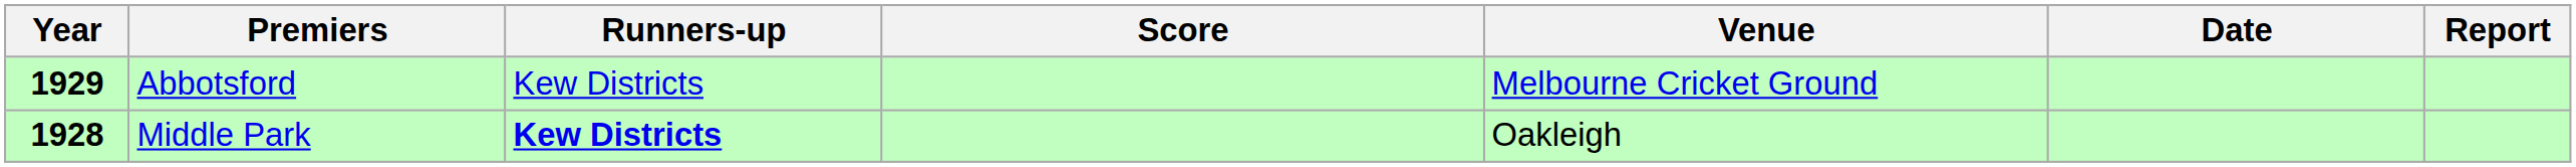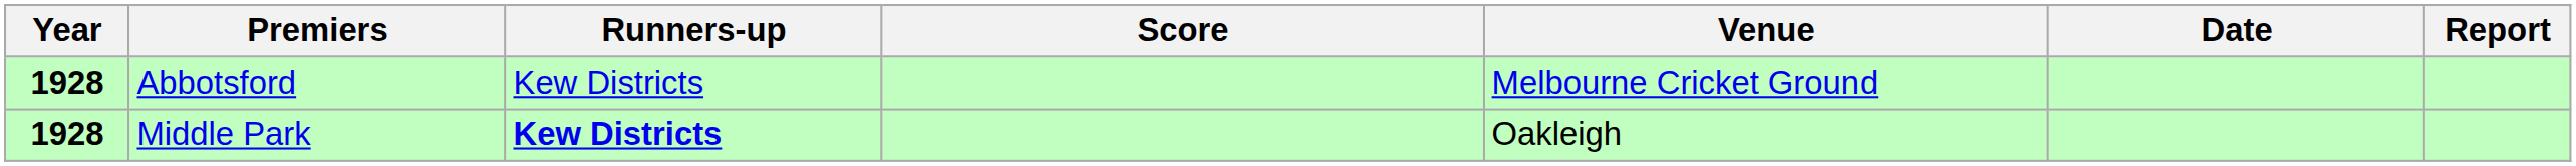Abbotsford | Year: 1929 -> 1928
